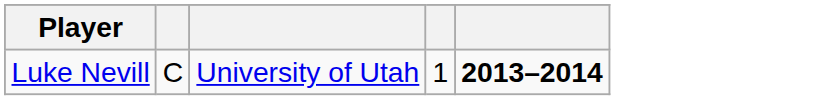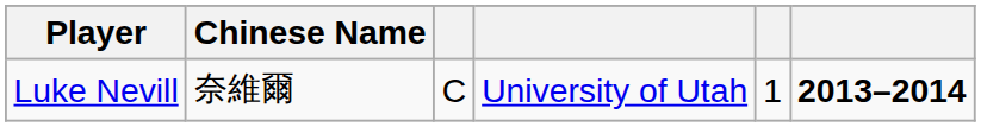+ column: Chinese Name | 奈維爾
